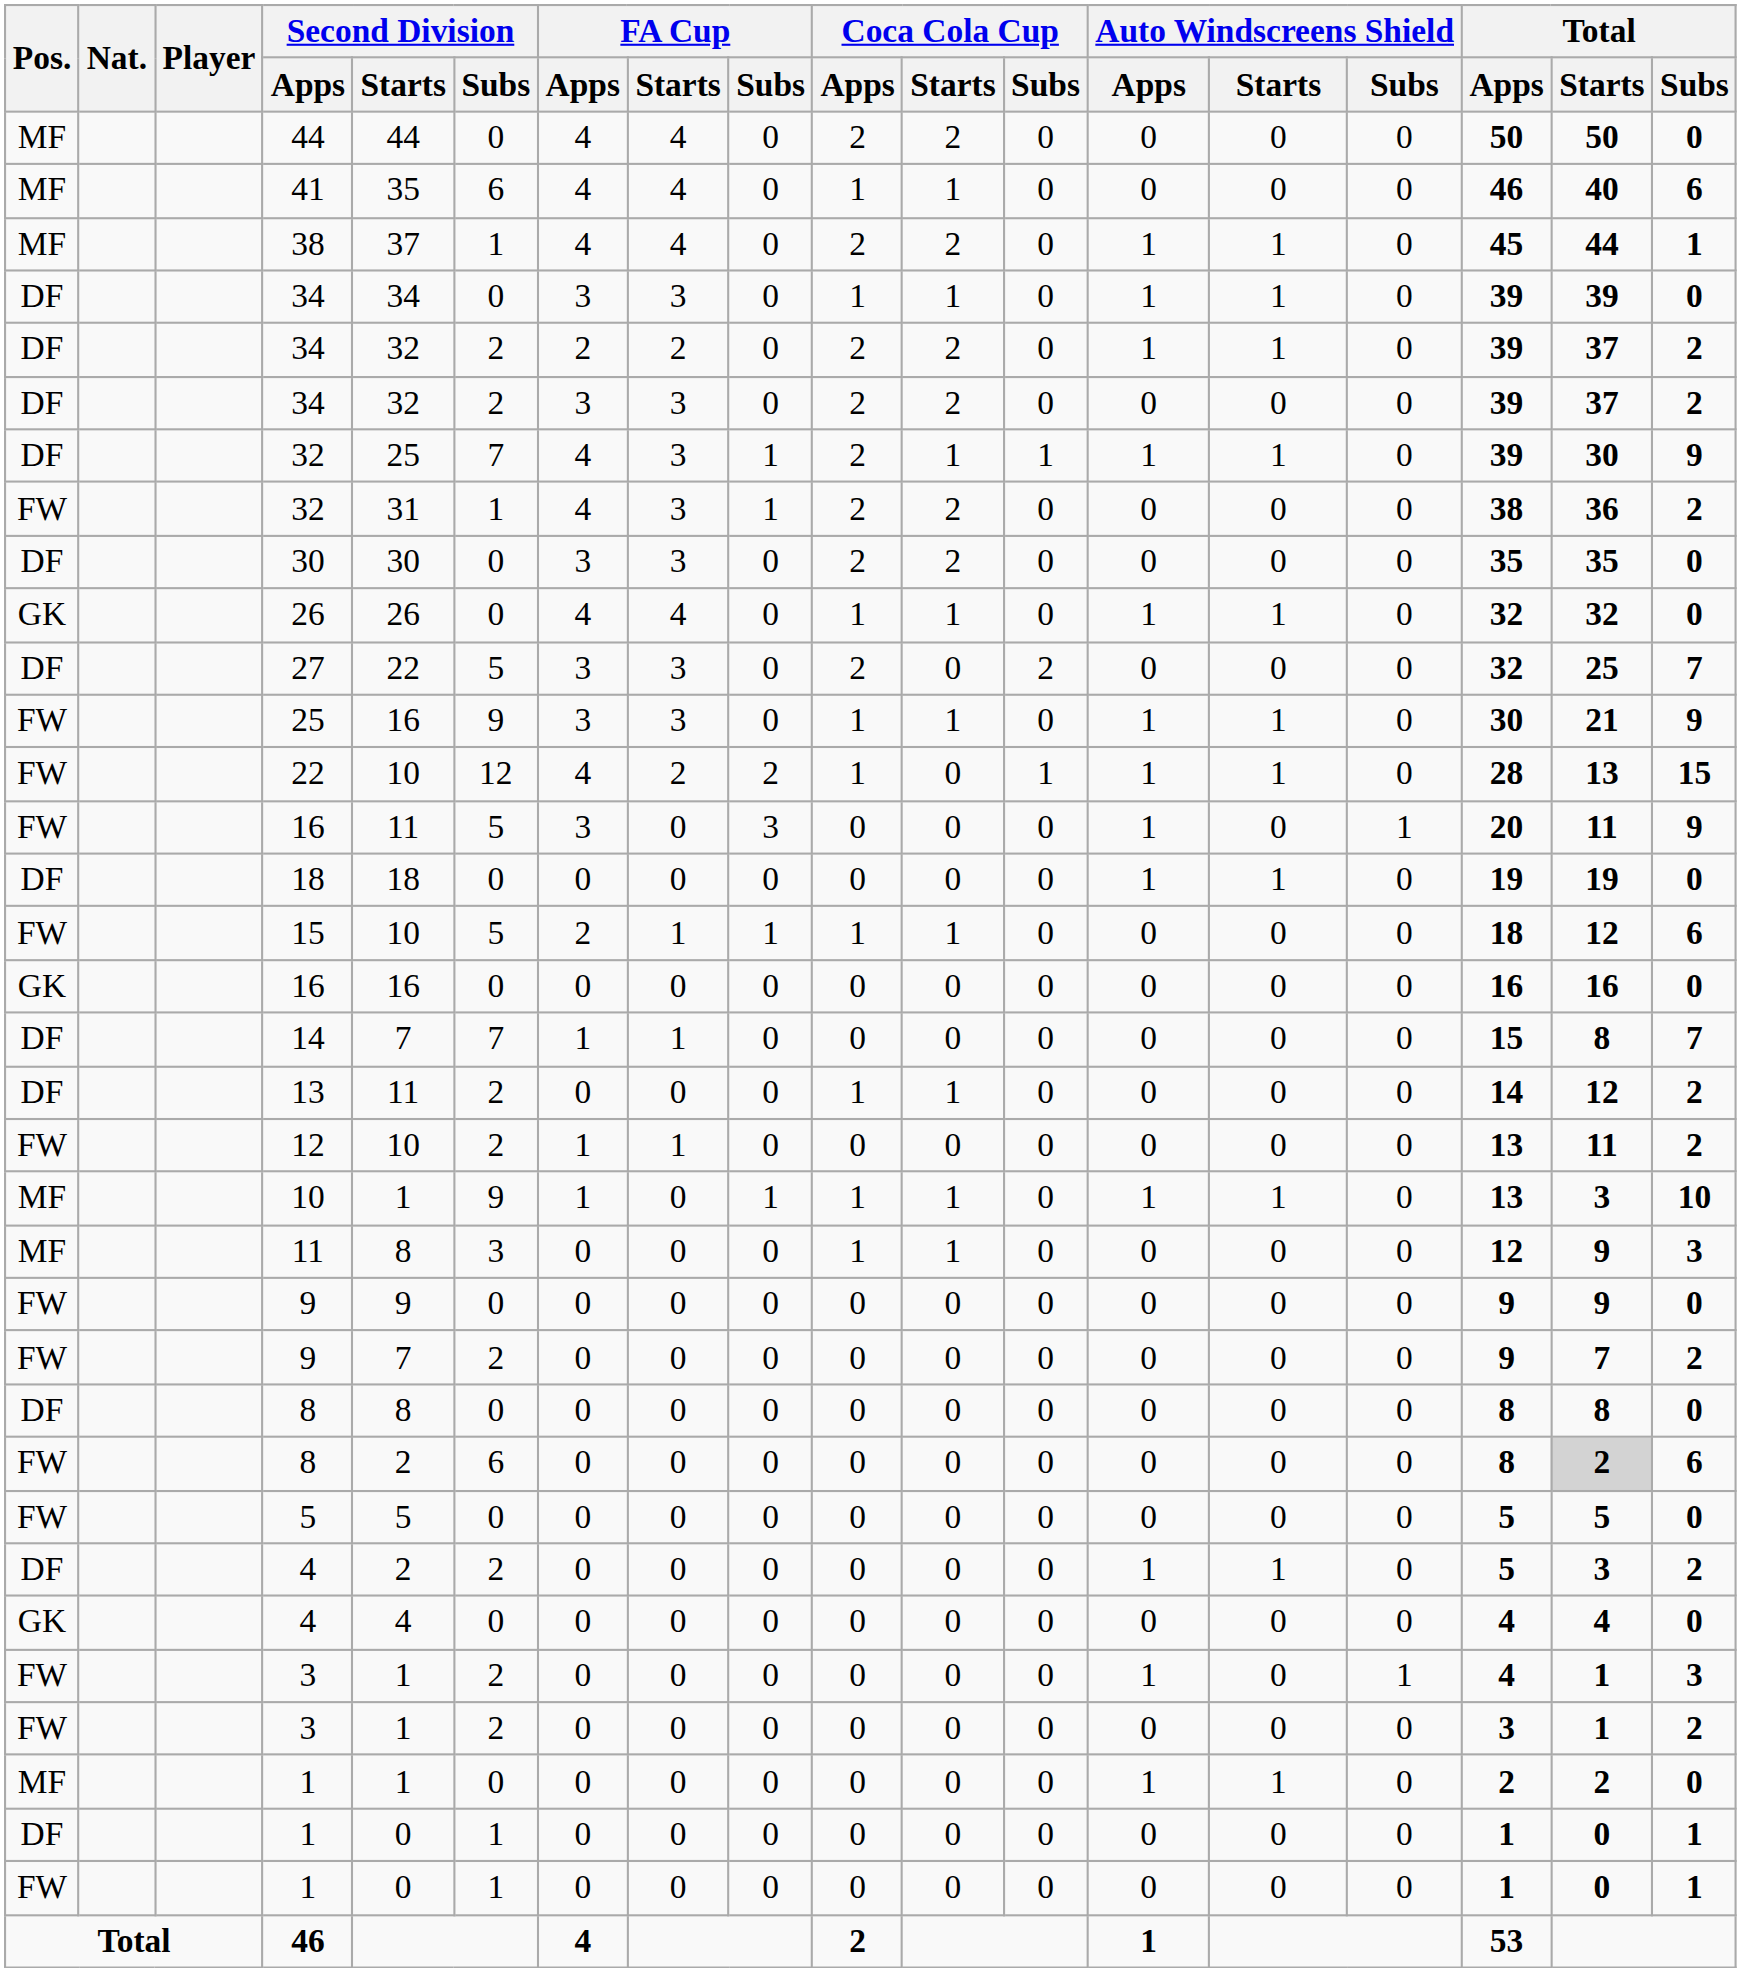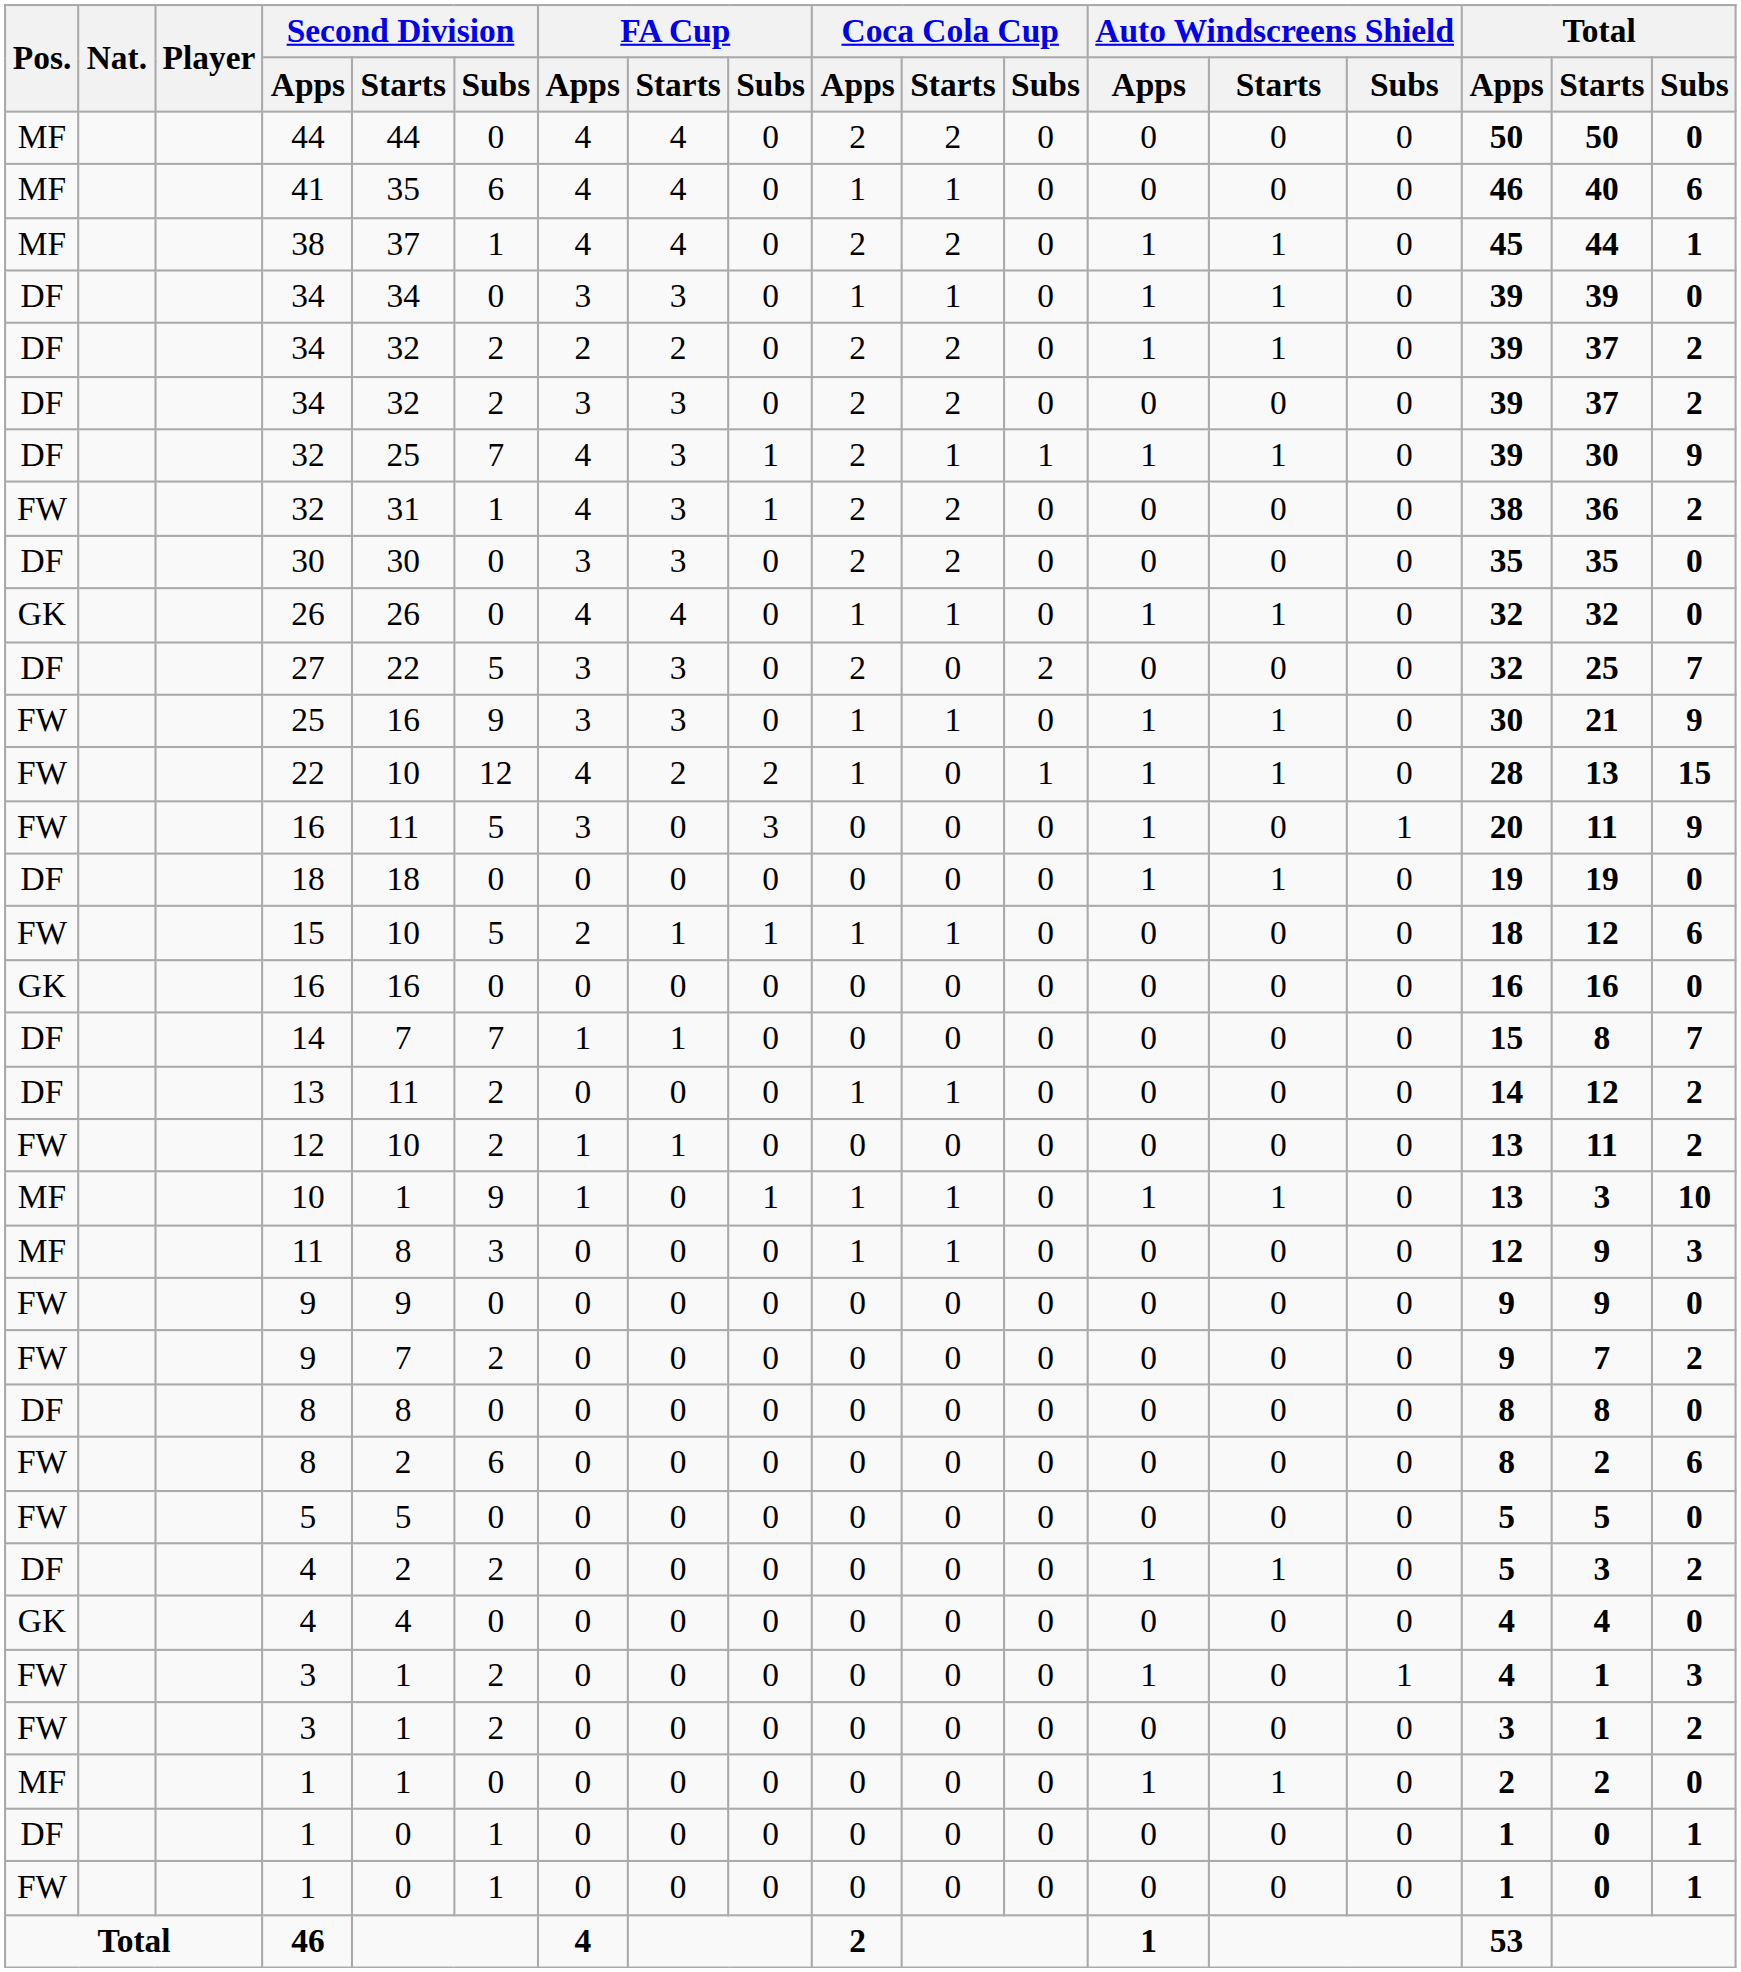FW / 8 | Total / Starts: lightgrey background -> no background
